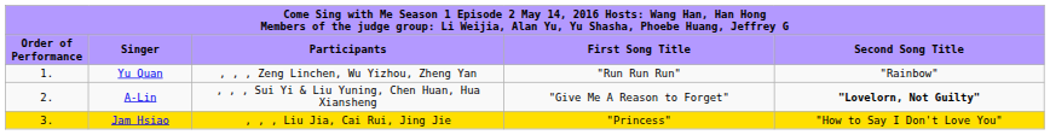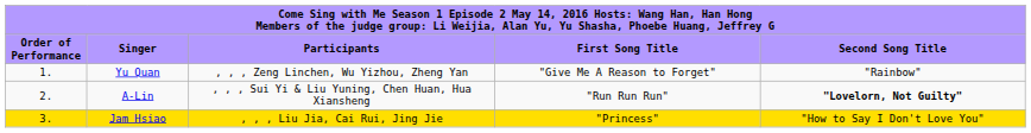Yu Quan | column 4: "Run Run Run" -> "Give Me A Reason to Forget"
A-Lin | column 4: "Give Me A Reason to Forget" -> "Run Run Run"
